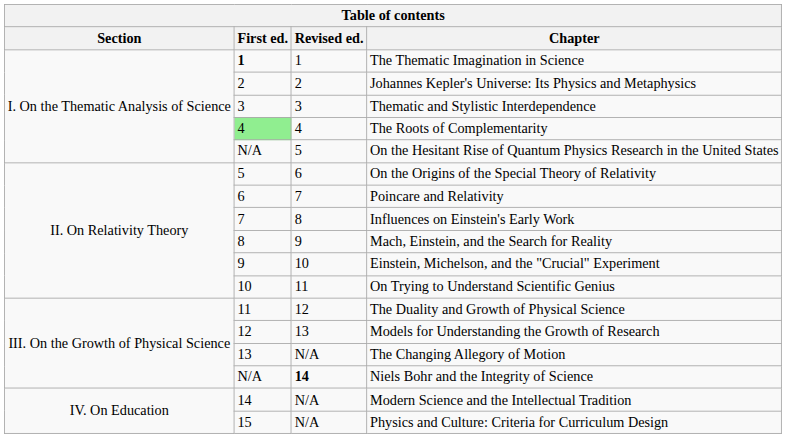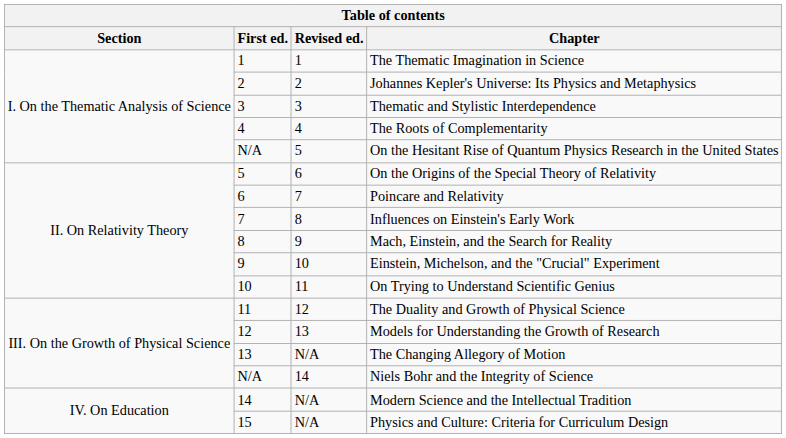The Thematic Imagination in Science | First ed.: bold -> normal
The Roots of Complementarity | First ed.: lightgreen background -> no background
Niels Bohr and the Integrity of Science | Revised ed.: bold -> normal
